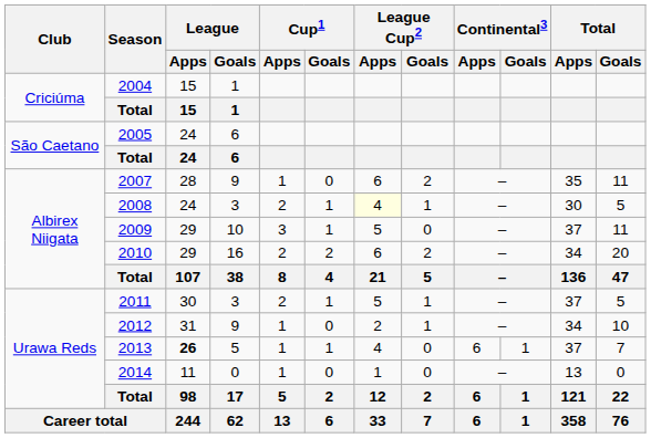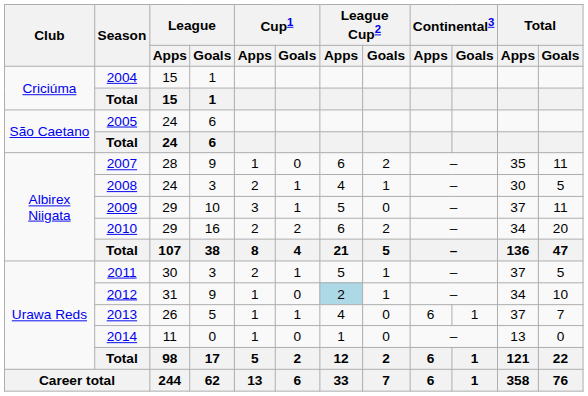2008 | League Cup2 / Apps: lightyellow background -> no background
2012 | League Cup2 / Apps: no background -> lightblue background
2013 | League / Apps: bold -> normal
